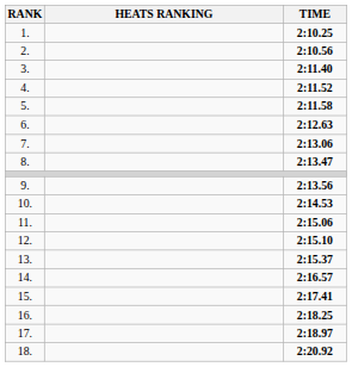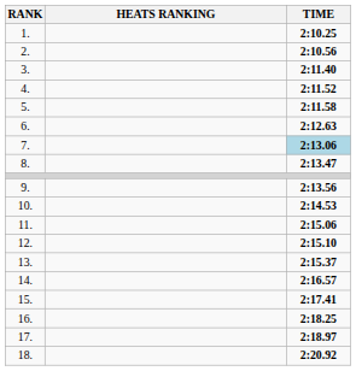7. | TIME: no background -> lightblue background
